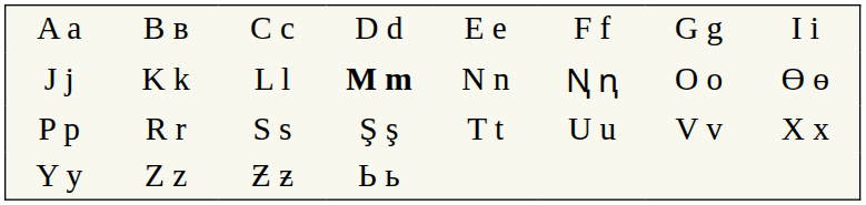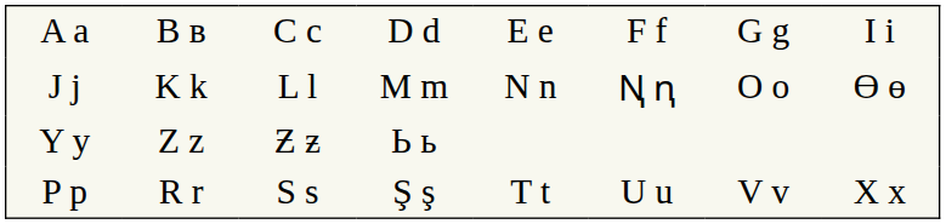J j | column 4: bold -> normal
rows swapped: P p <-> Y y
